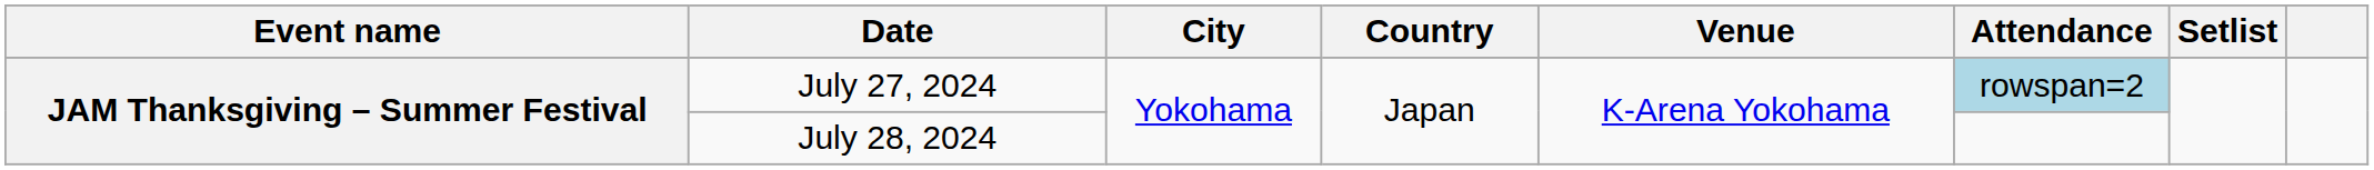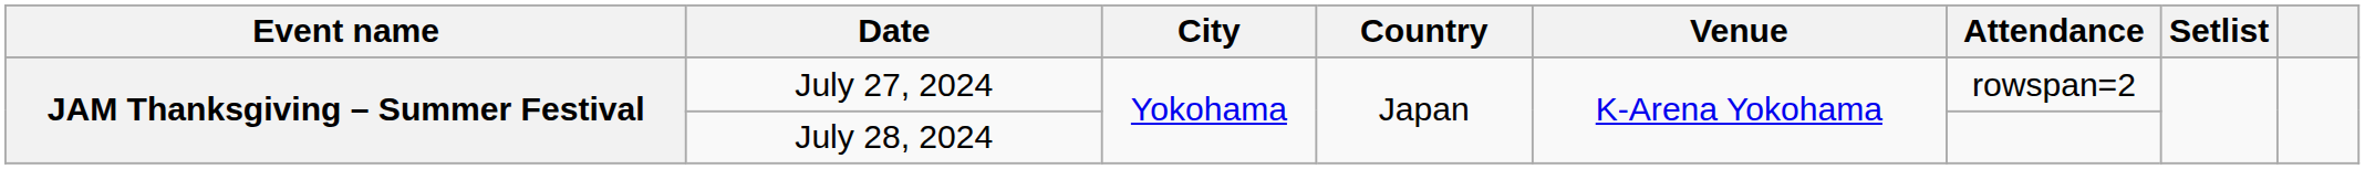July 27, 2024 | Attendance: lightblue background -> no background
